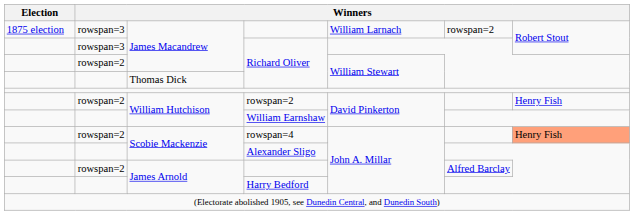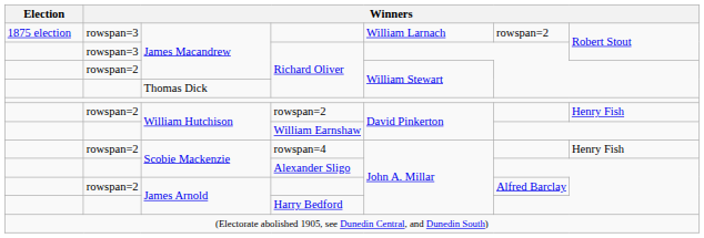rowspan=4 | column 7: lightsalmon background -> no background
